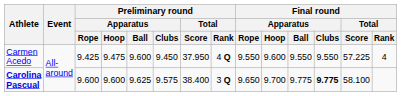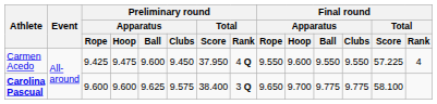row 5 | Final round / Apparatus / Clubs: bold -> normal
